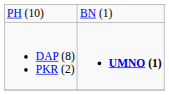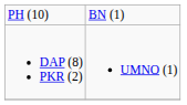DAP (8) PKR (2) | column 2: bold -> normal
